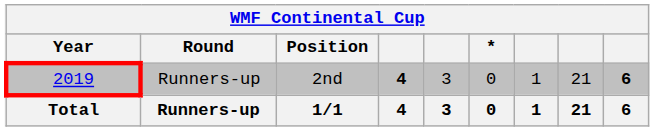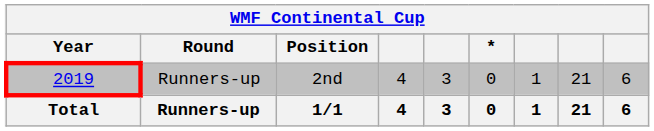Runners-up / 2nd | column 4: bold -> normal
Runners-up / 2nd | column 9: bold -> normal
